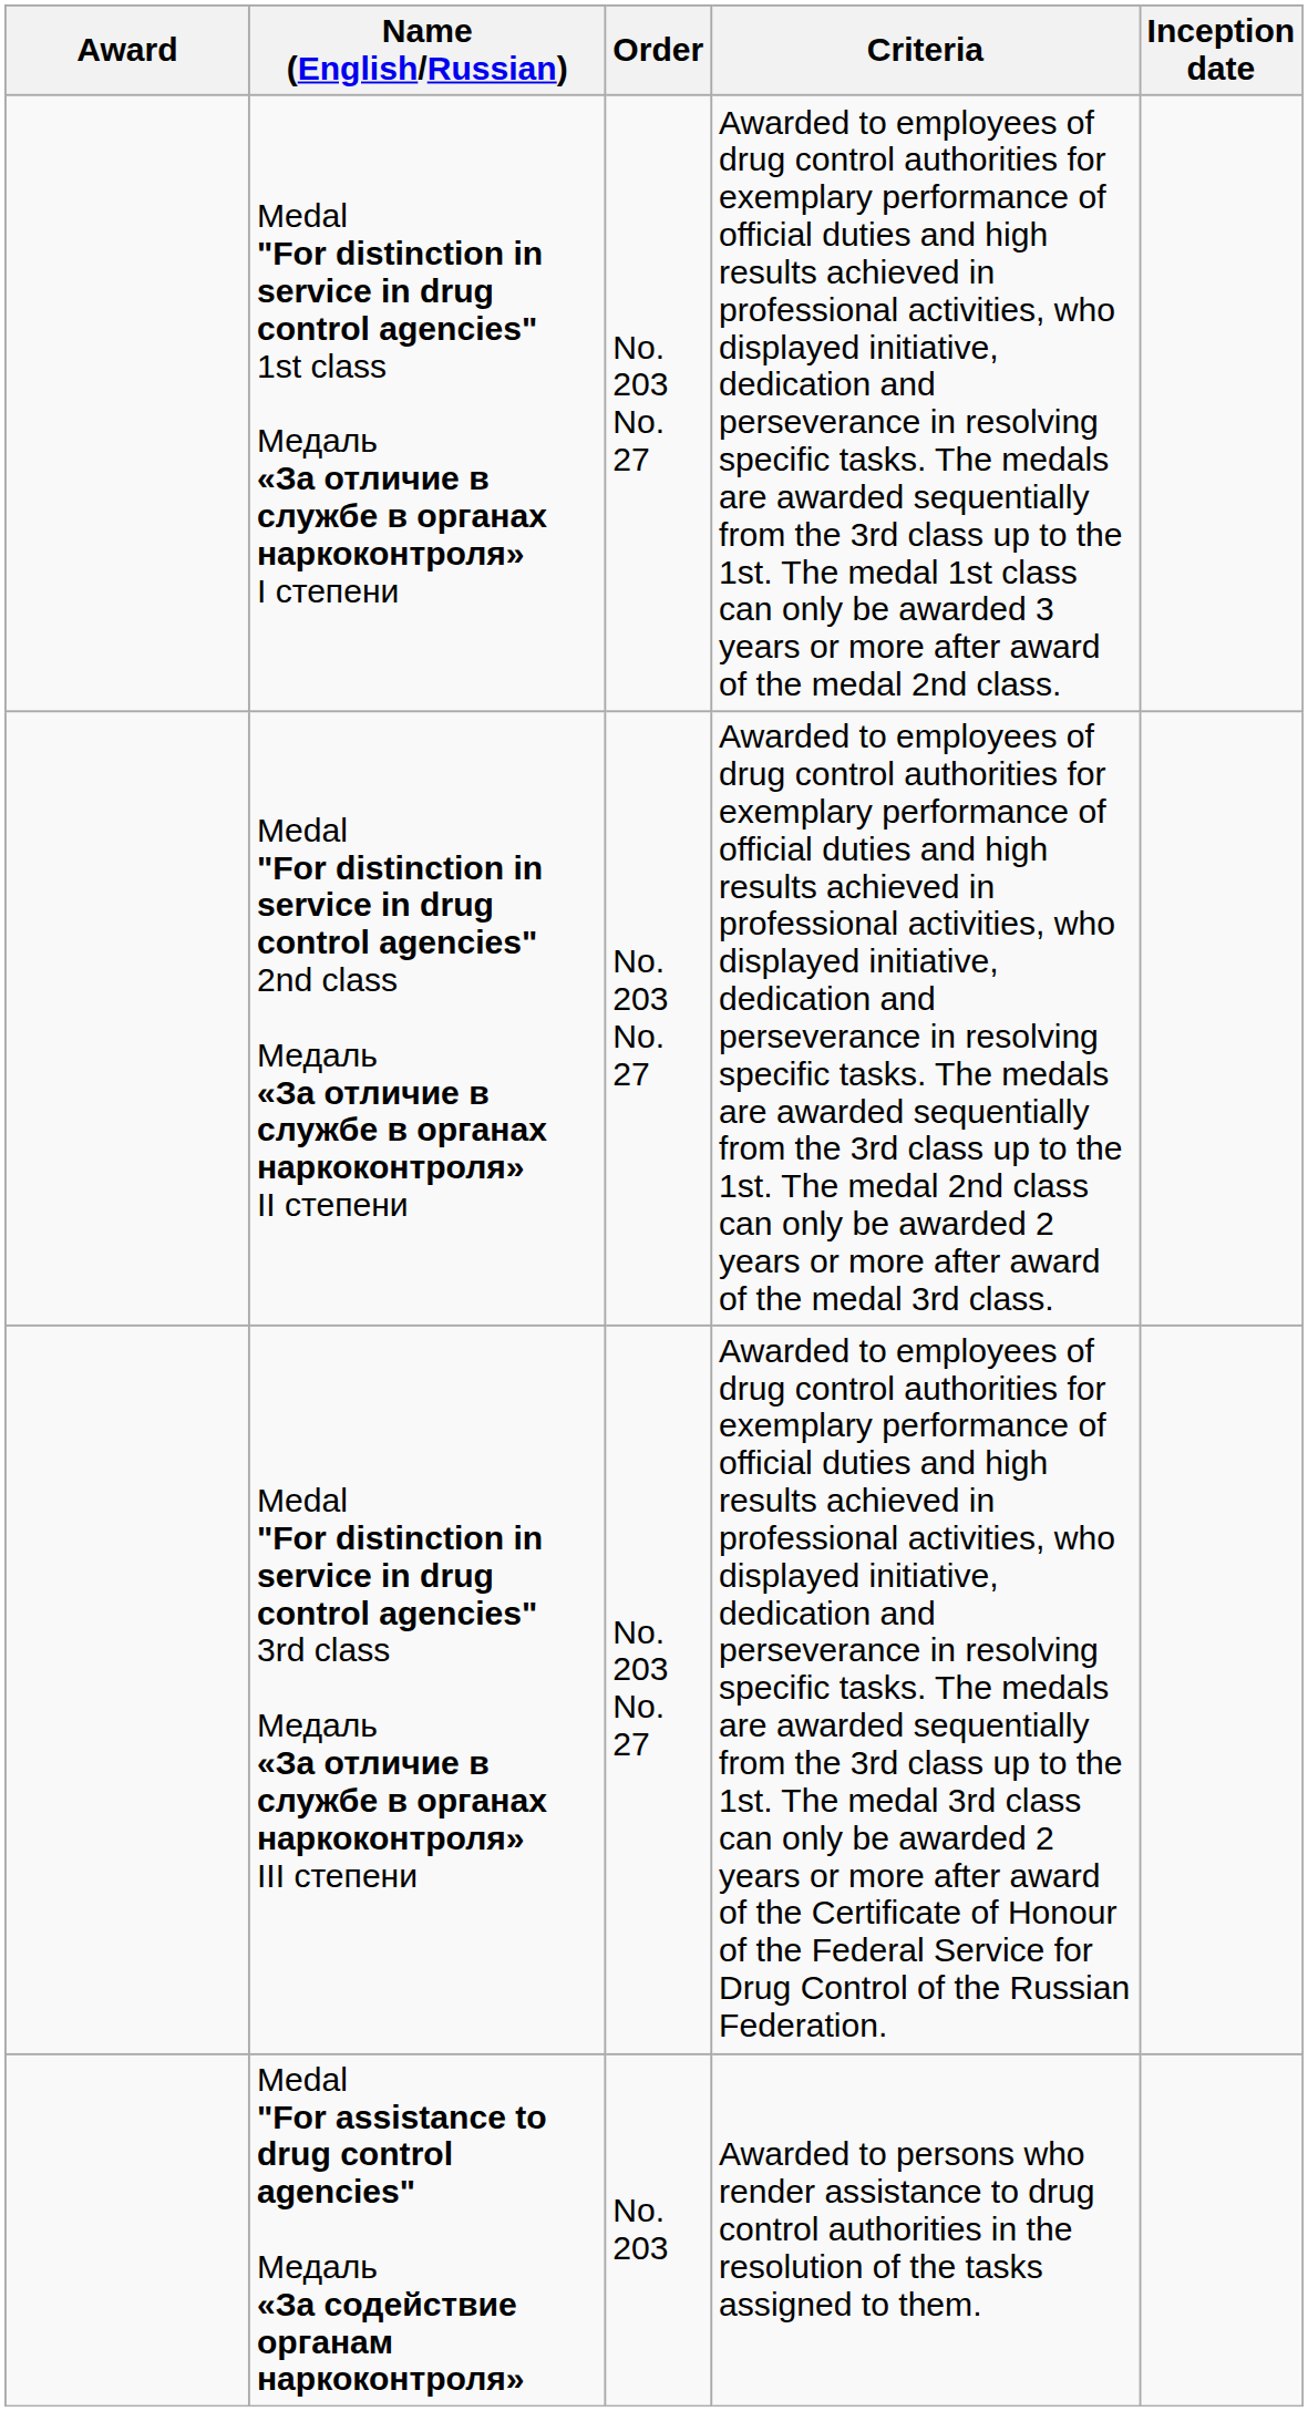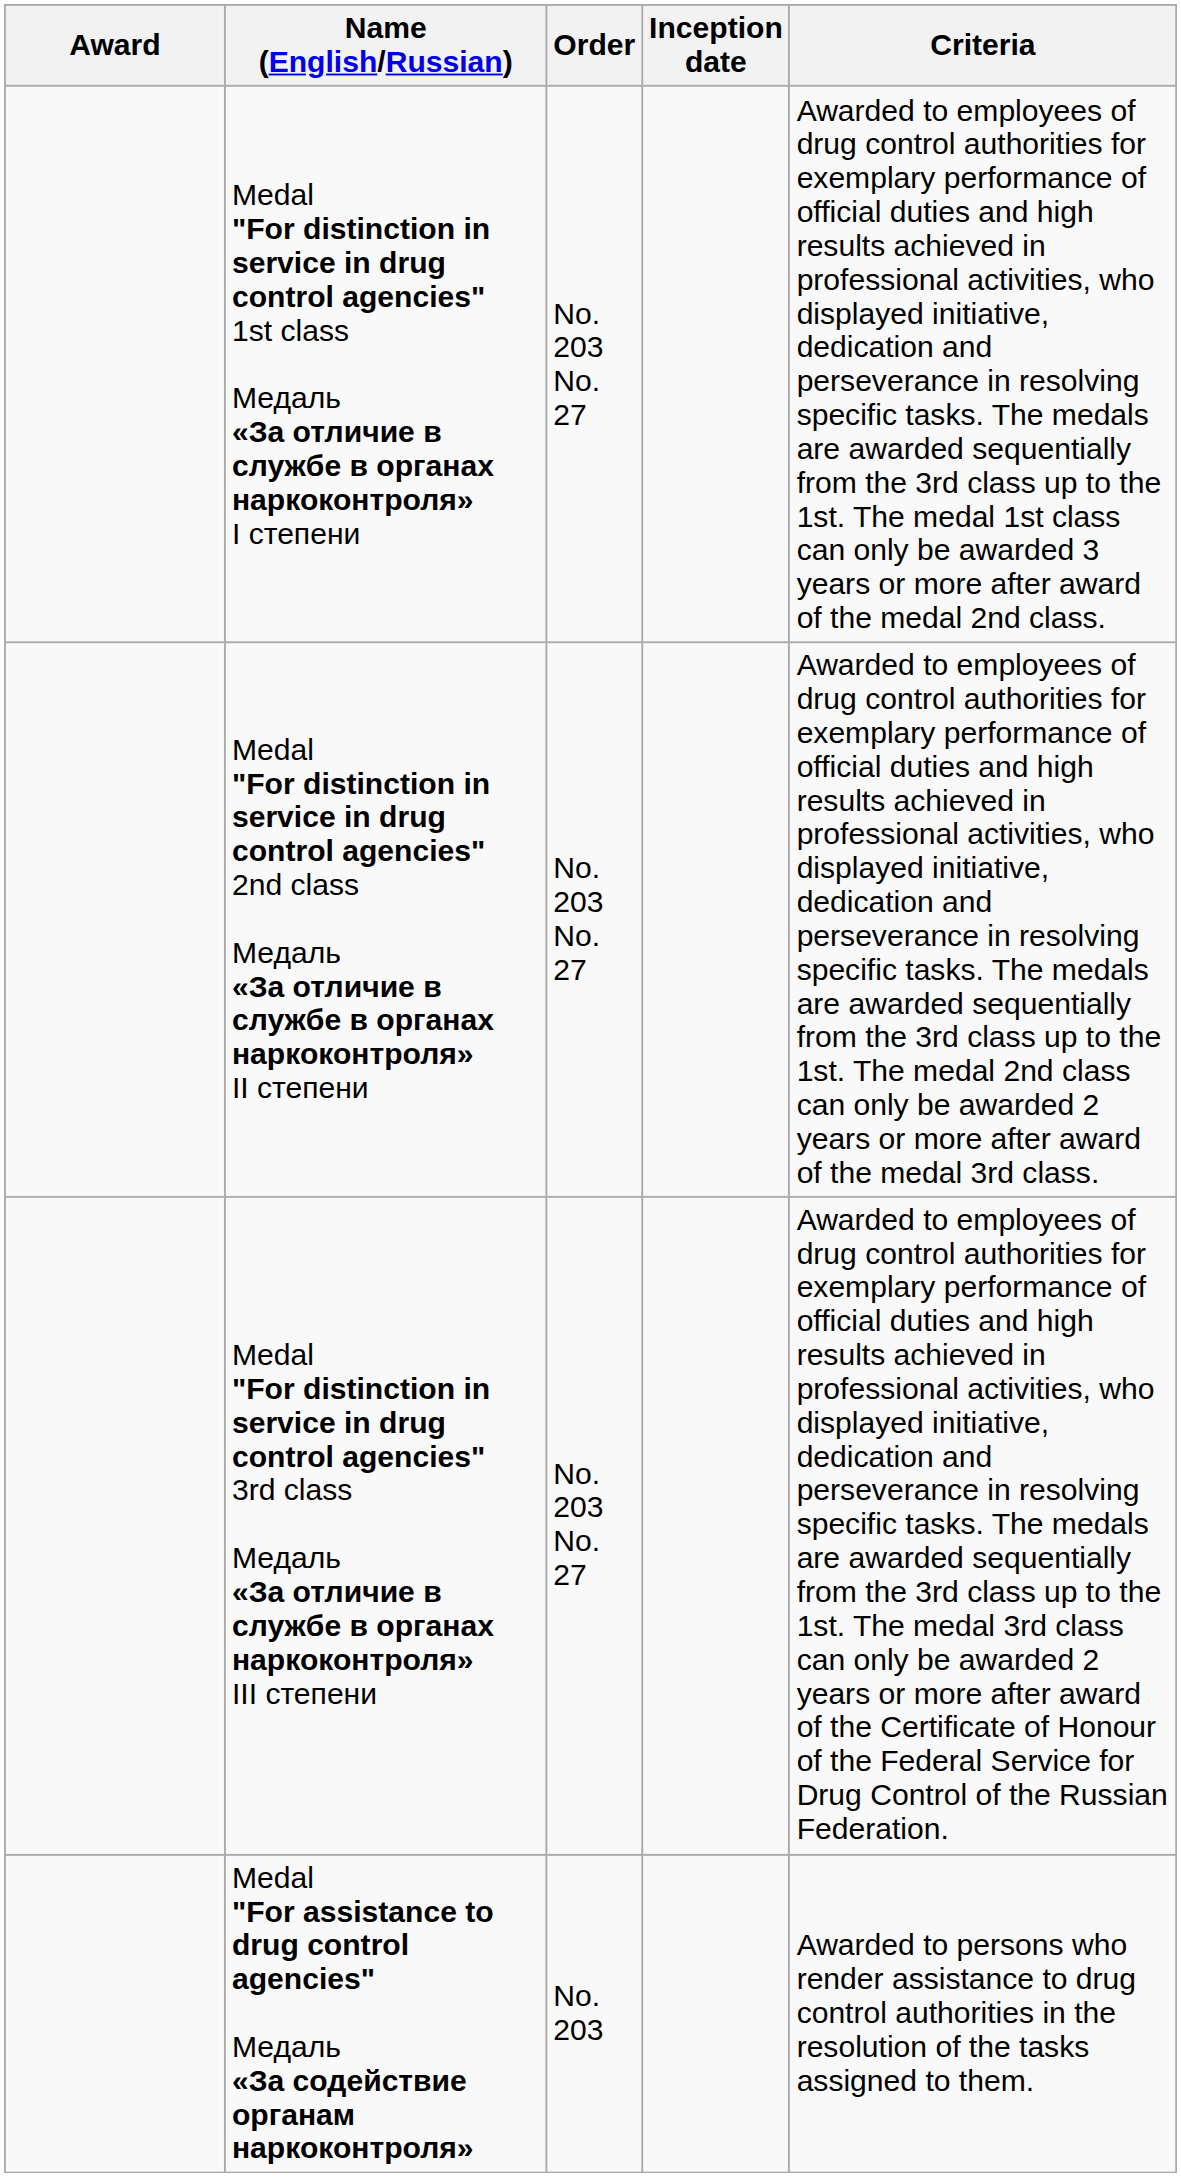columns swapped: Inception date <-> Criteria
